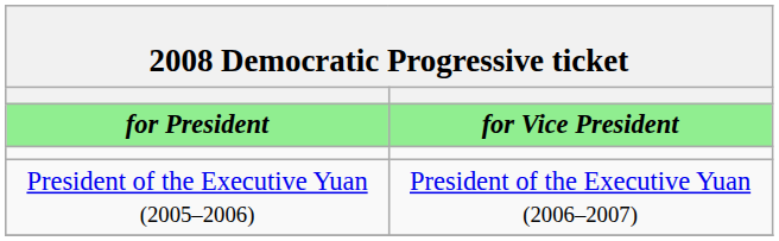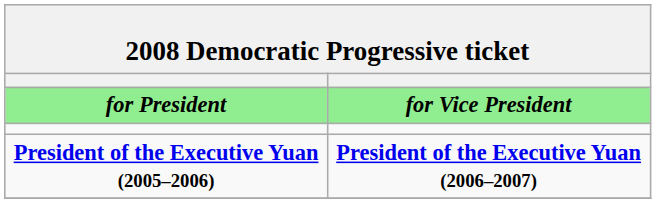President of the Executive Yuan (2005–2006) | column 1: normal -> bold
President of the Executive Yuan (2005–2006) | column 2: normal -> bold
